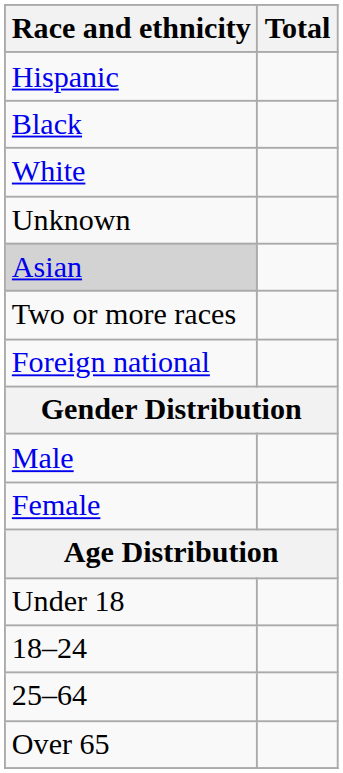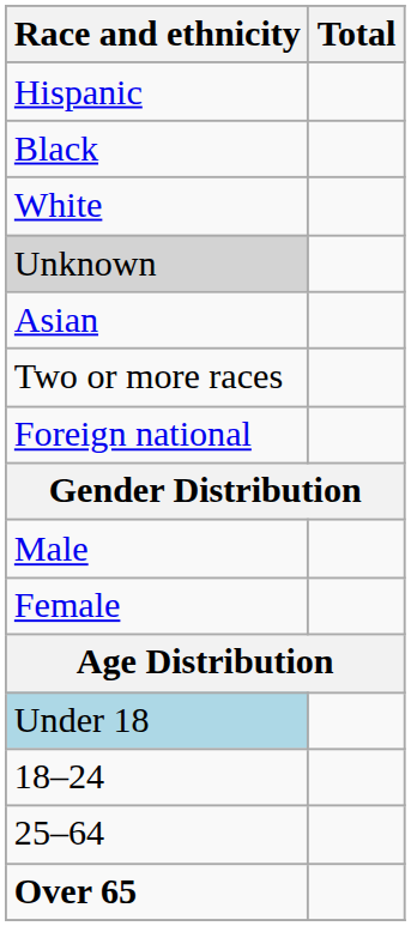Unknown | Race and ethnicity: no background -> lightgrey background
Asian | Race and ethnicity: lightgrey background -> no background
Under 18 | Race and ethnicity: no background -> lightblue background
Over 65 | Race and ethnicity: normal -> bold
